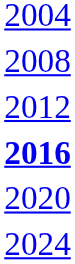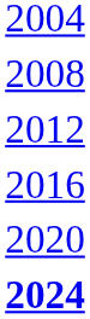2016 | column 1: bold -> normal
2024 | column 1: normal -> bold
